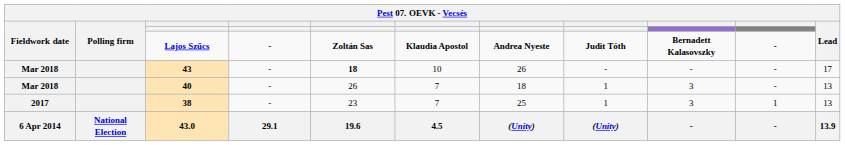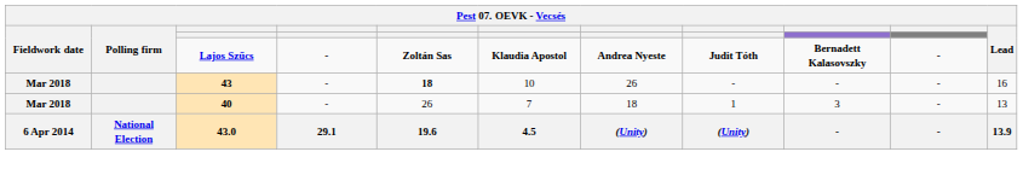43 | Lead: 17 -> 16
- row: 2017 | 38 | - | 23 | 7 | 25 | 1 | 3 | 1 | 13
